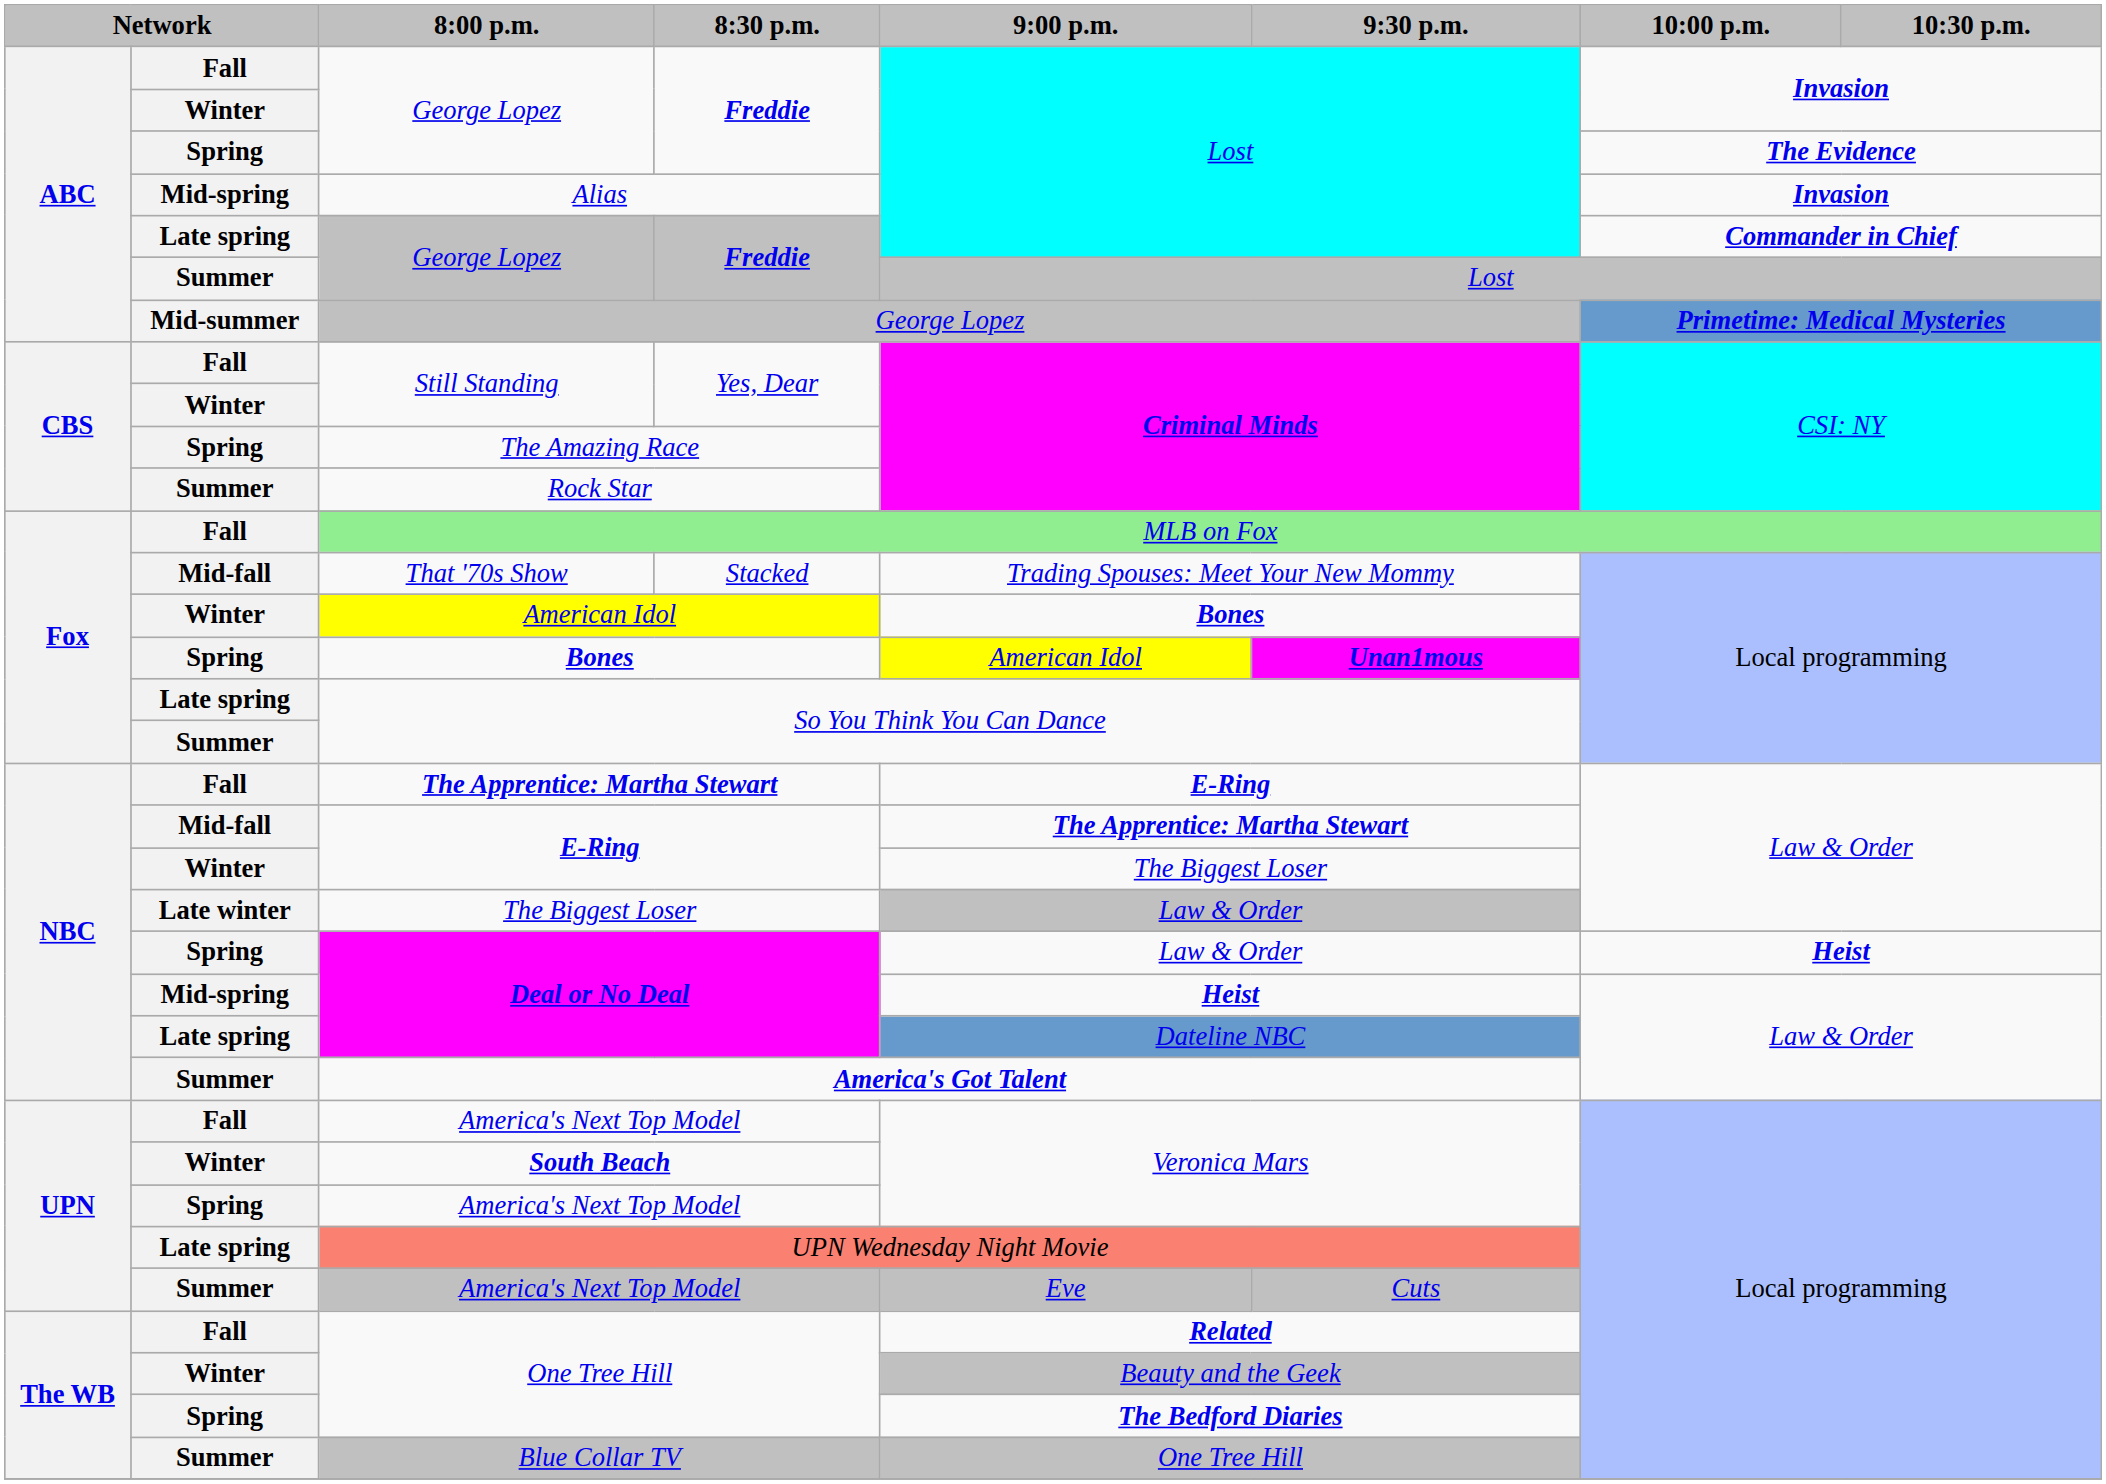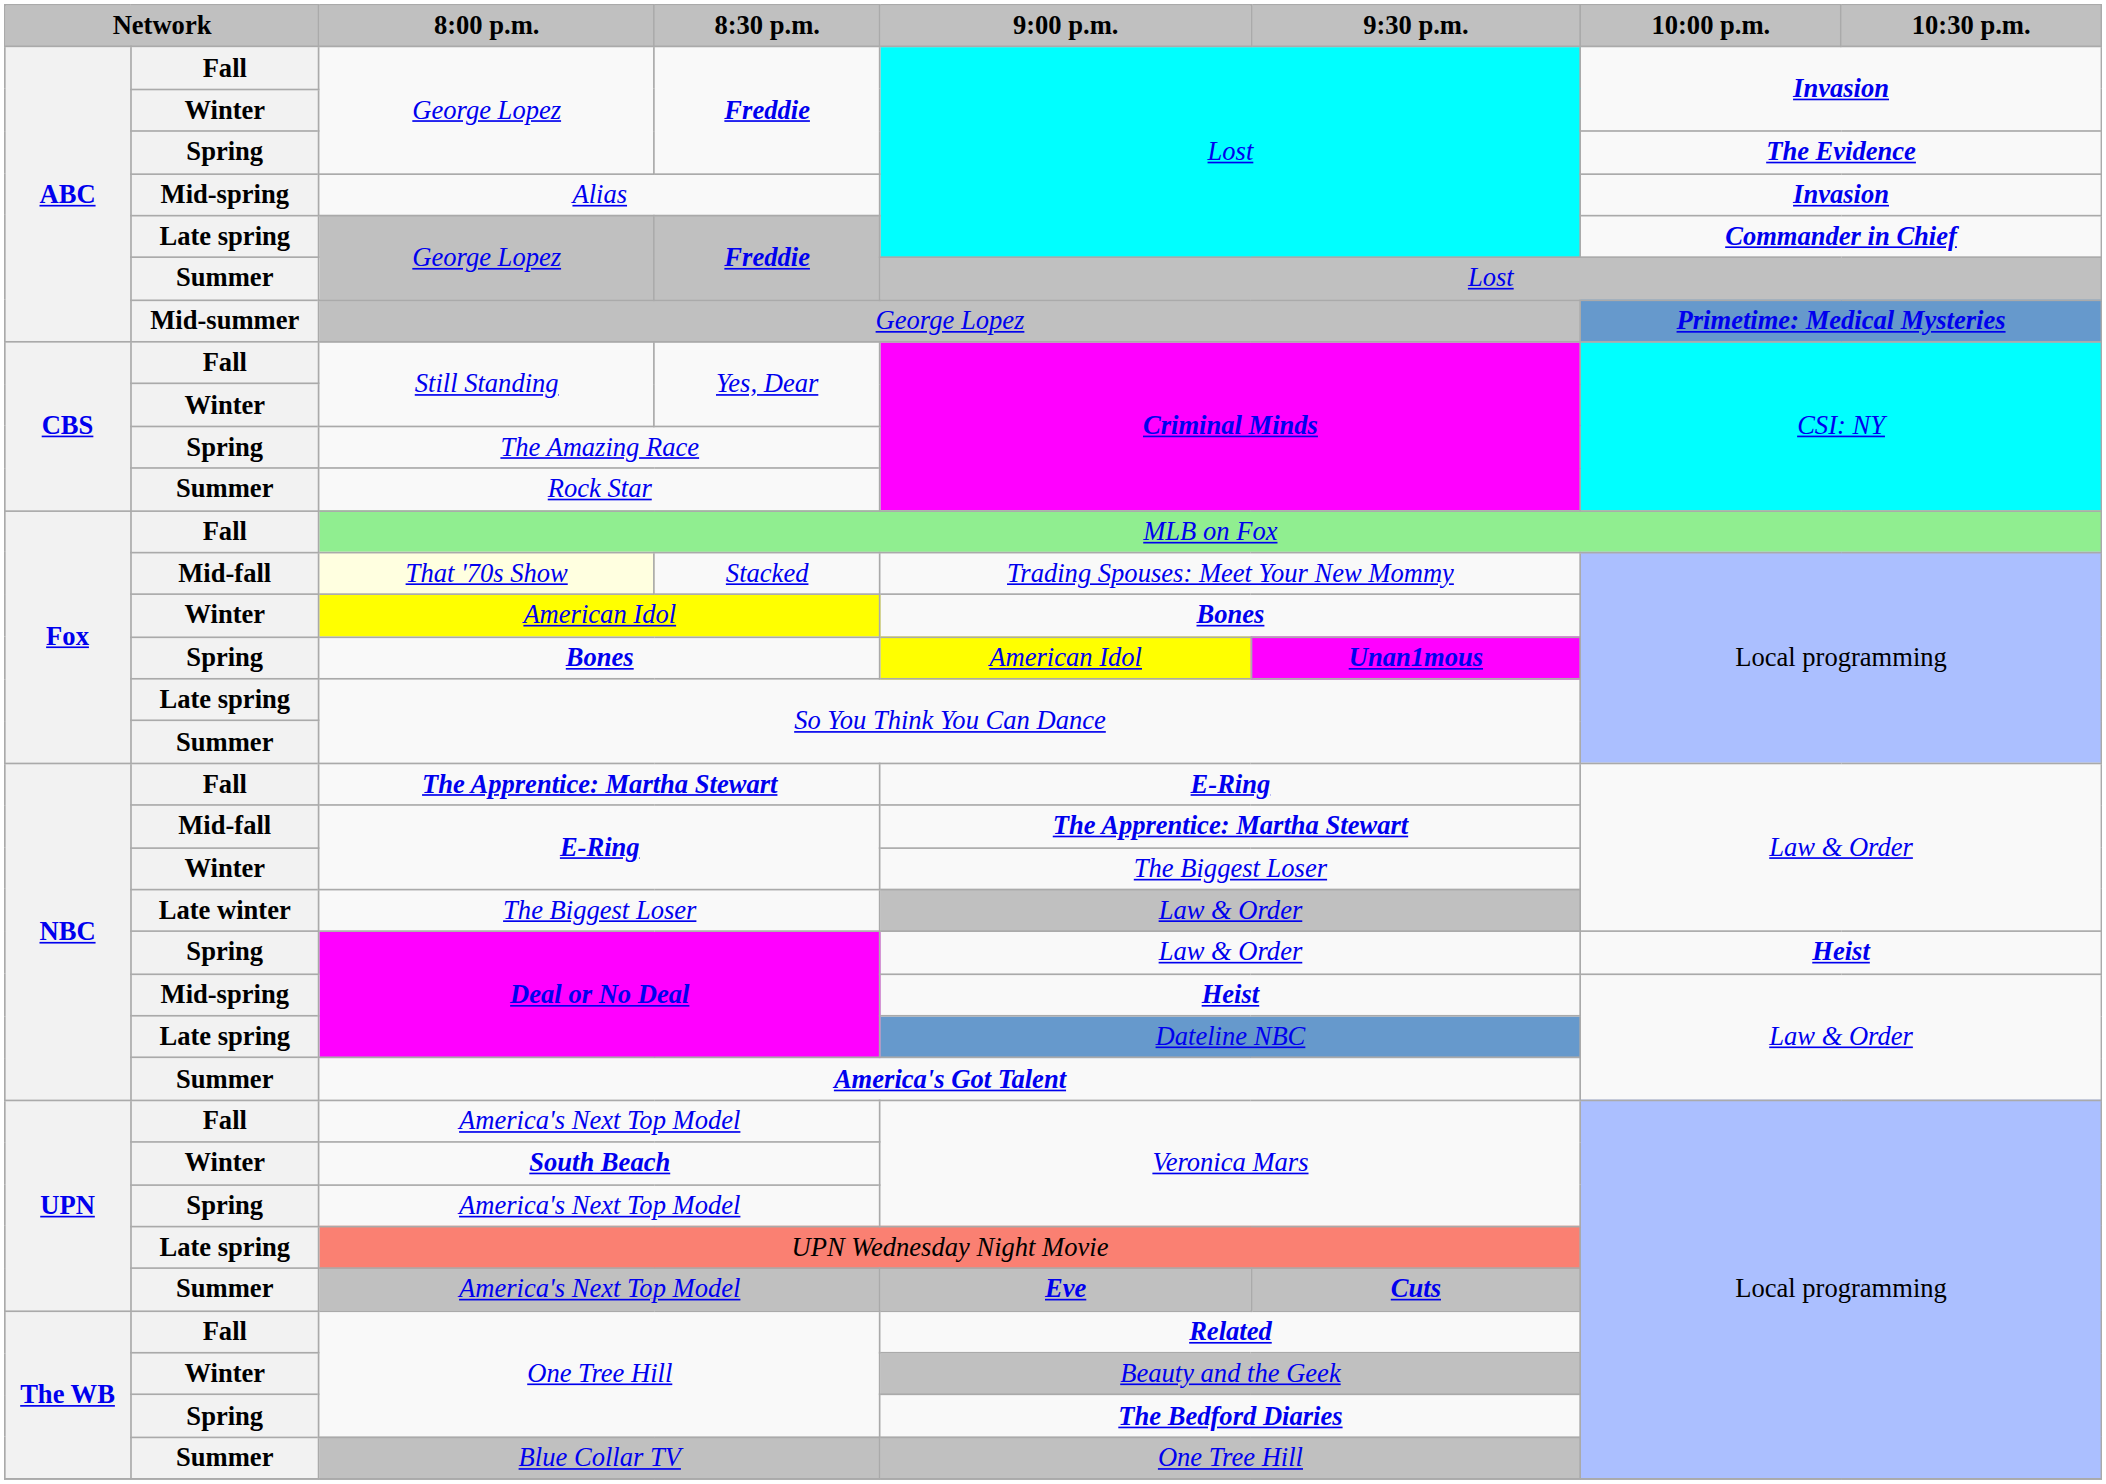Stacked | 8:00 p.m.: no background -> lightyellow background
Summer / America's Next Top Model | 9:00 p.m.: normal -> bold
Summer / America's Next Top Model | 9:30 p.m.: normal -> bold
